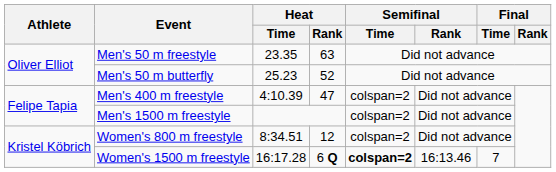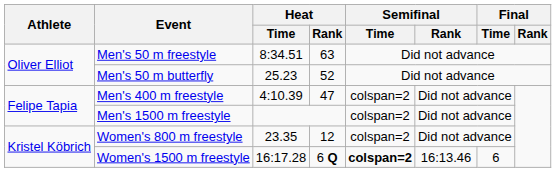Men's 50 m freestyle | Heat / Time: 23.35 -> 8:34.51
Women's 800 m freestyle | Heat / Time: 8:34.51 -> 23.35
Women's 1500 m freestyle | Final / Time: 7 -> 6
